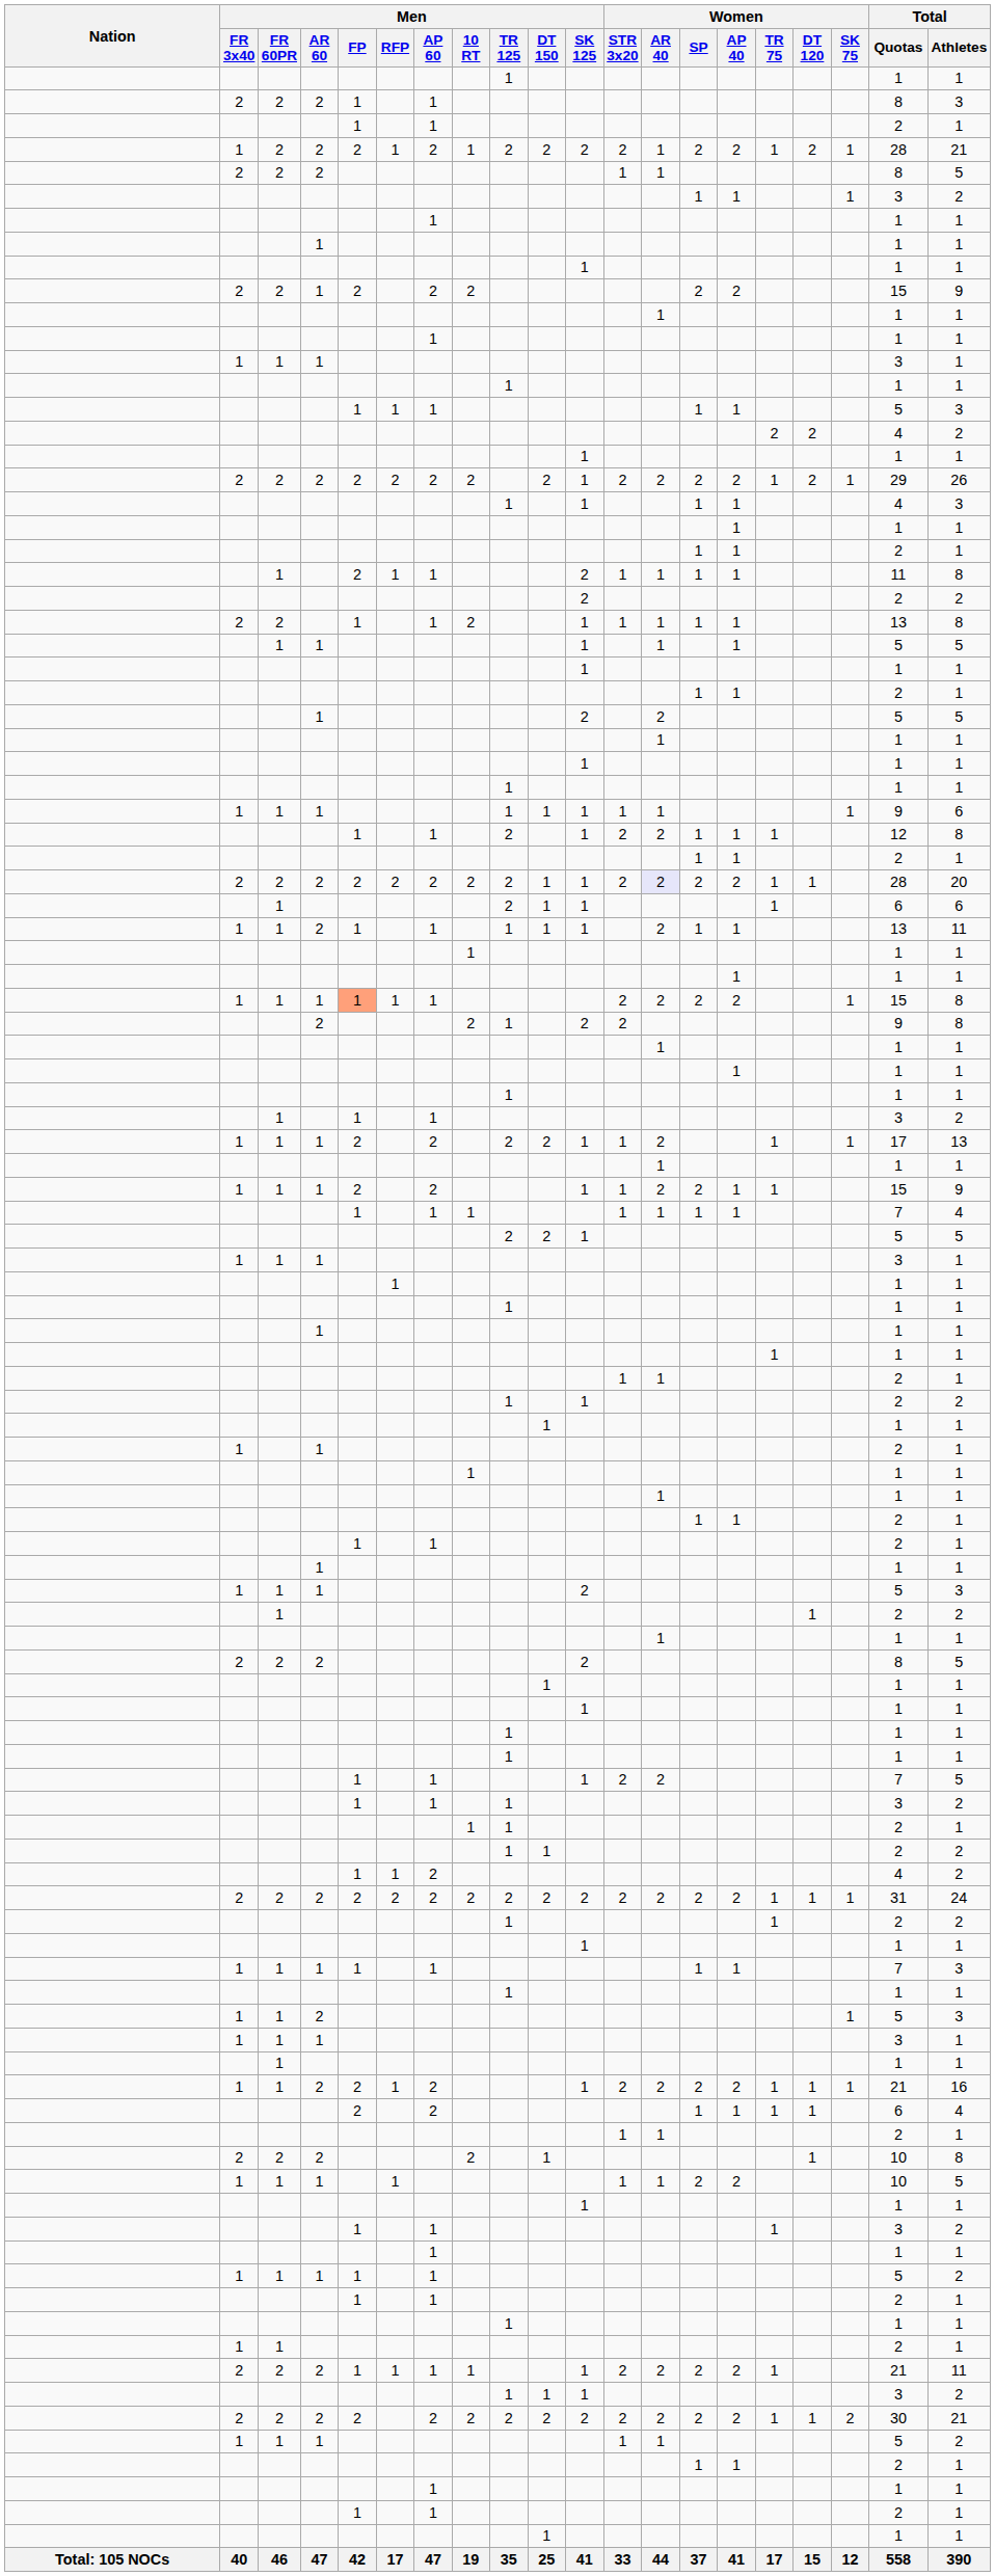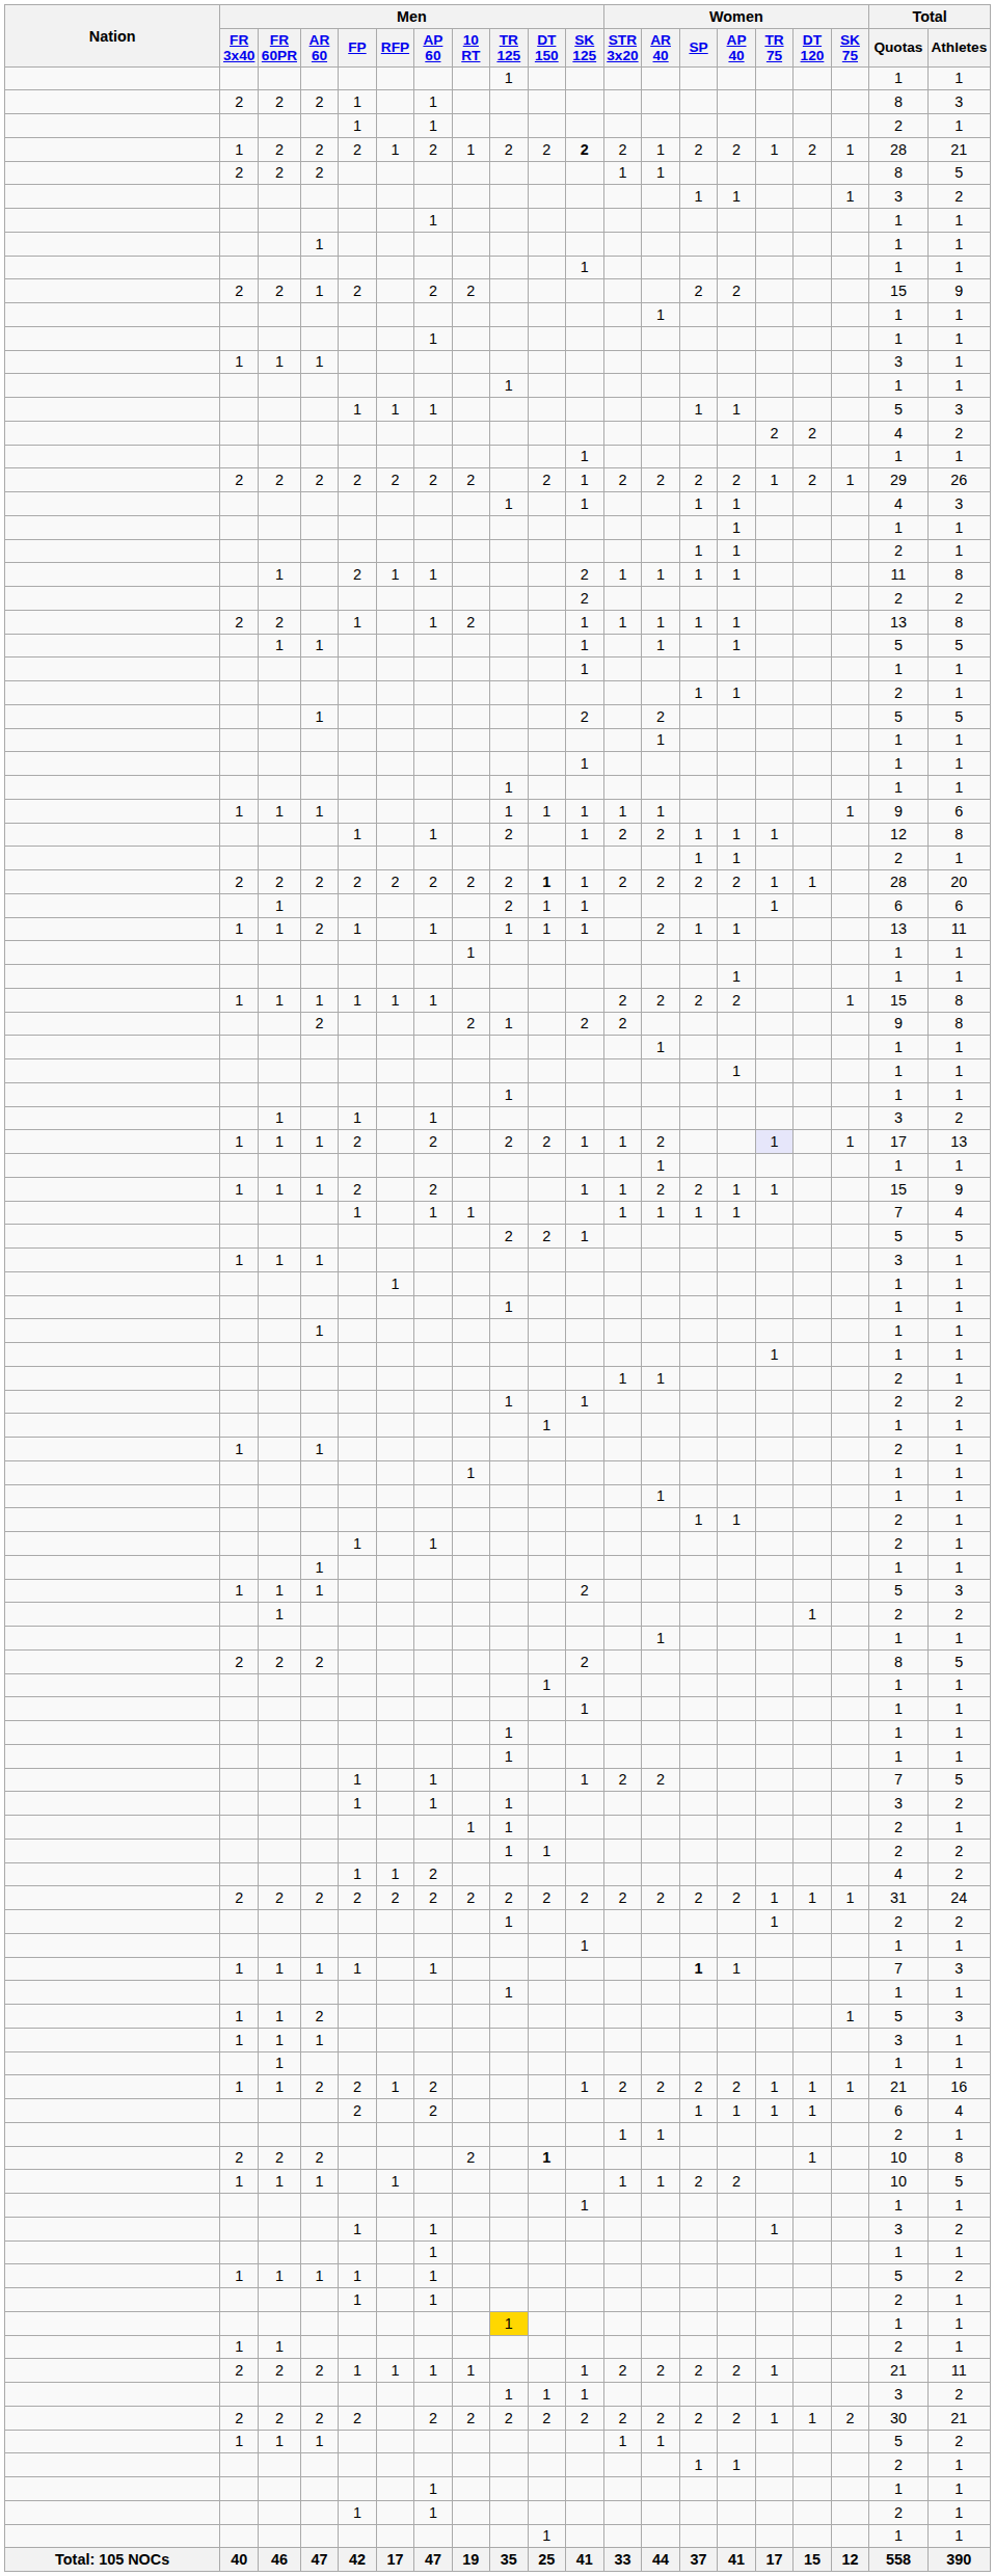row 6 | Men / SK 125: normal -> bold
row 37 | Men / DT 150: normal -> bold
row 37 | Women / AR 40: lavender background -> no background
row 42 | Men / FP: lightsalmon background -> no background
row 48 | Women / TR 75: no background -> lavender background
row 83 | Women / SP: normal -> bold
row 91 | Men / DT 150: normal -> bold
row 98 | Men / TR 125: no background -> gold background
